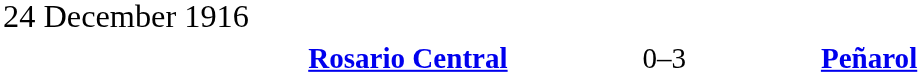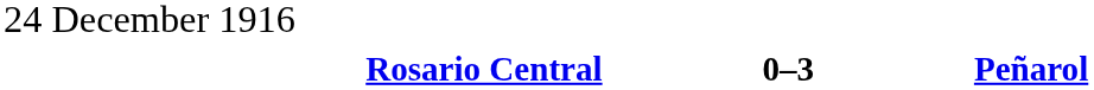Rosario Central | column 2: normal -> bold
